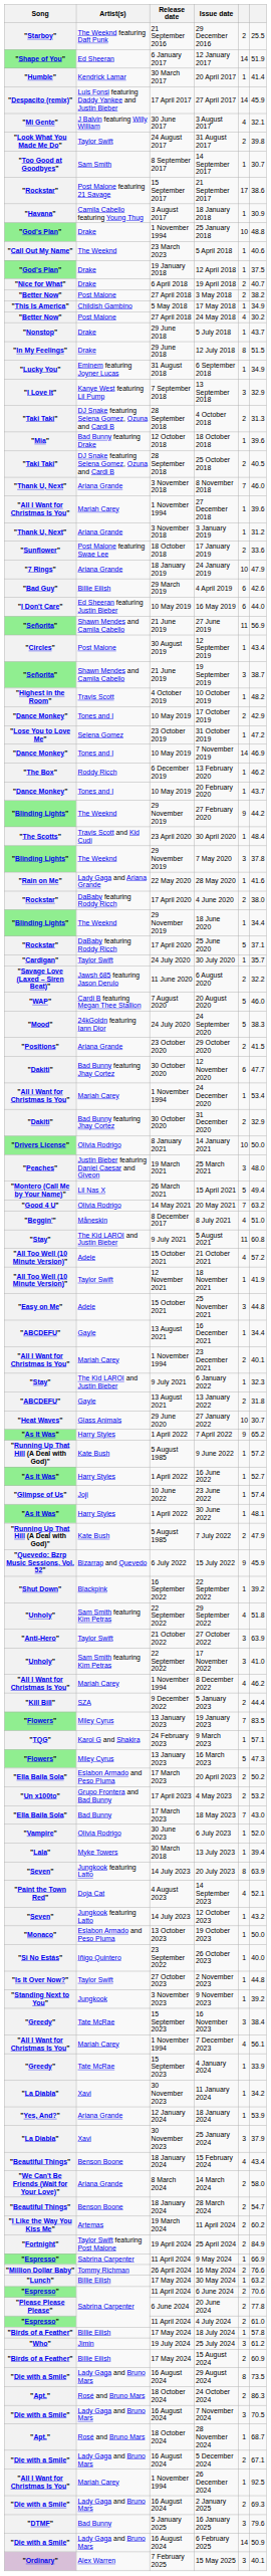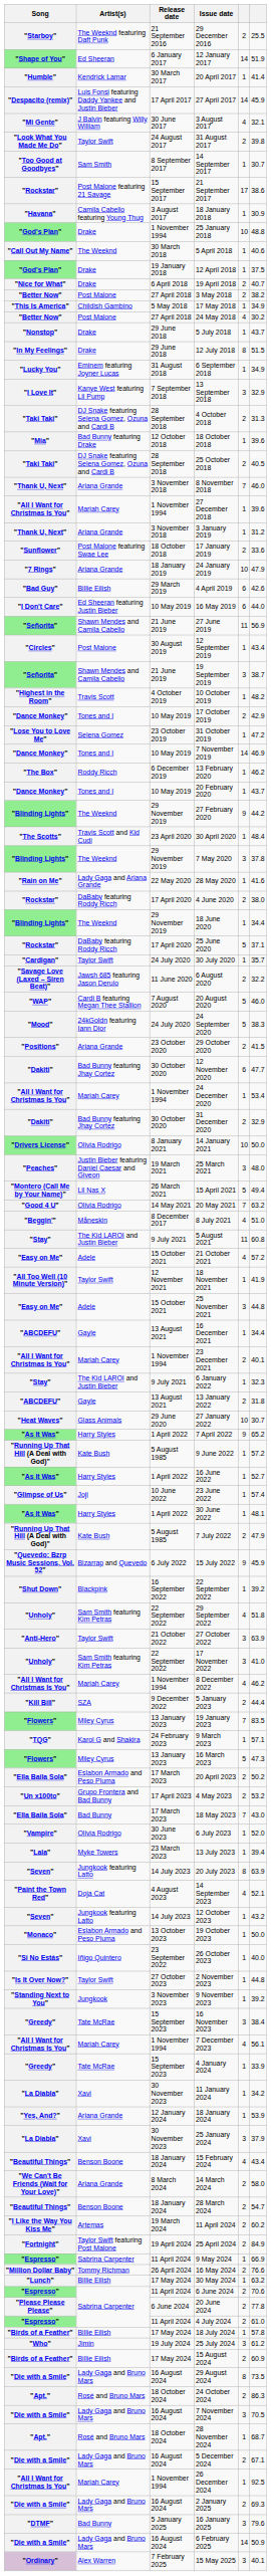5 April 2018 | Release date: 23 March 2023 -> 30 March 2018
21 October 2021 | Song: "All Too Well (10 Minute Version)" -> "Easy on Me"
13 July 2023 | Release date: 30 March 2018 -> 23 March 2023
